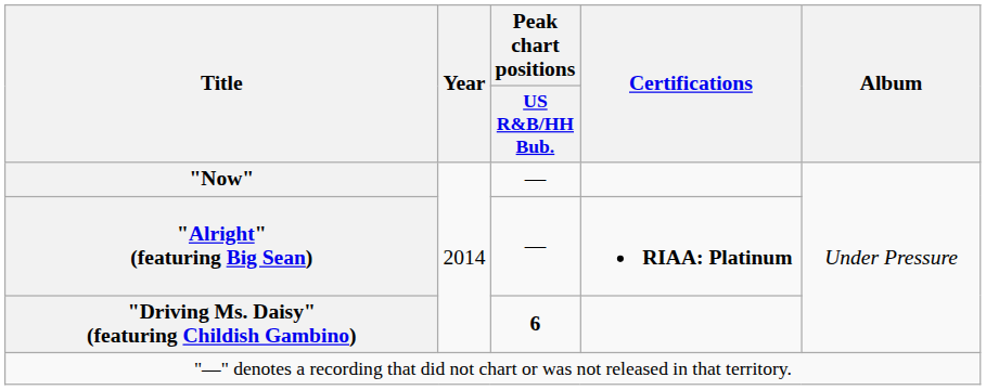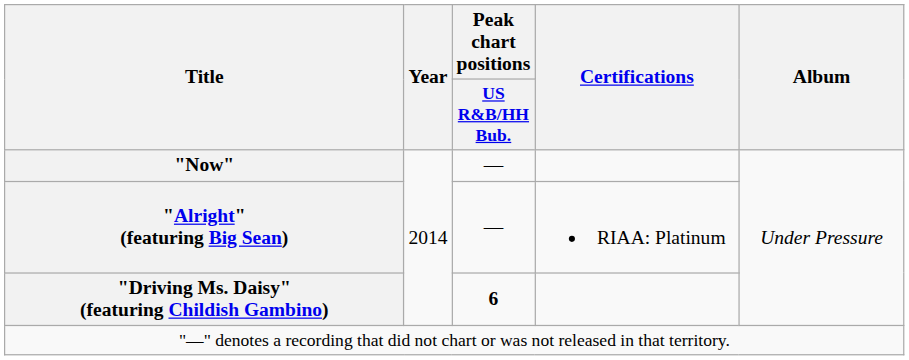"Alright" (featuring Big Sean) | Certifications: bold -> normal
